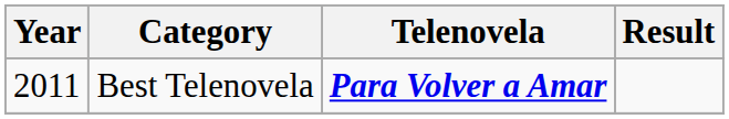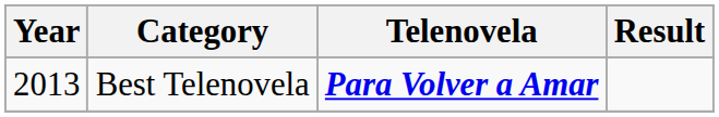Best Telenovela | Year: 2011 -> 2013
